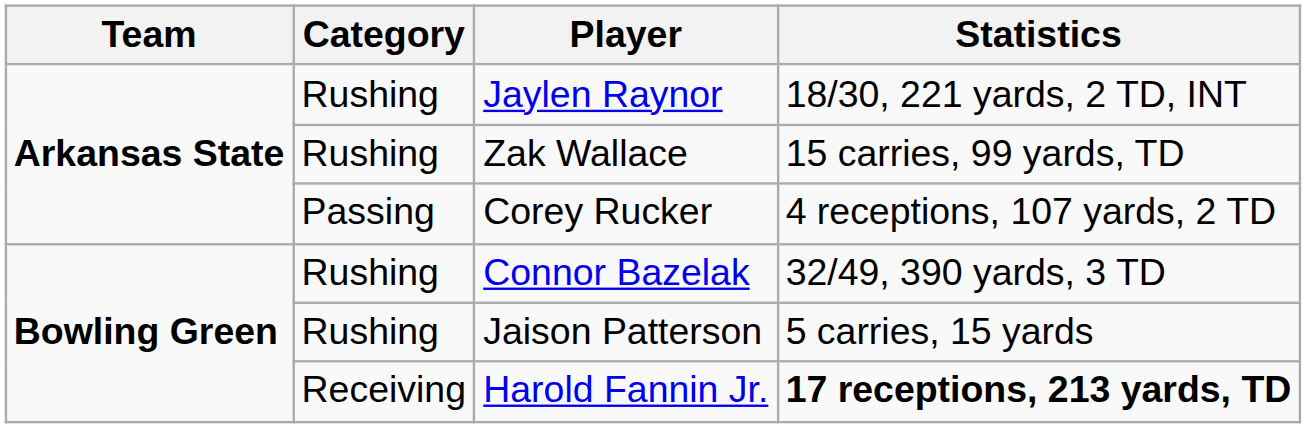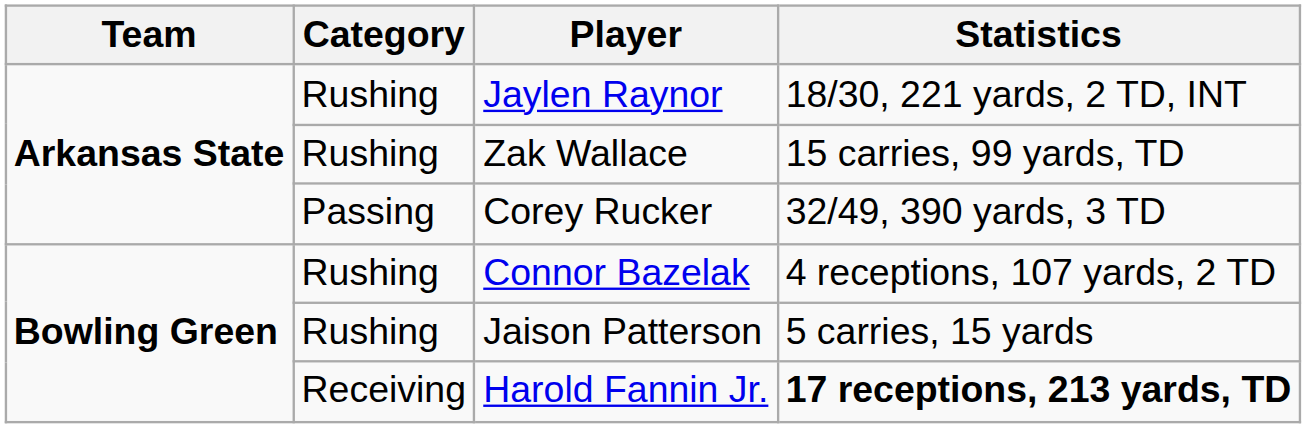Corey Rucker | Statistics: 4 receptions, 107 yards, 2 TD -> 32/49, 390 yards, 3 TD
Connor Bazelak | Statistics: 32/49, 390 yards, 3 TD -> 4 receptions, 107 yards, 2 TD
